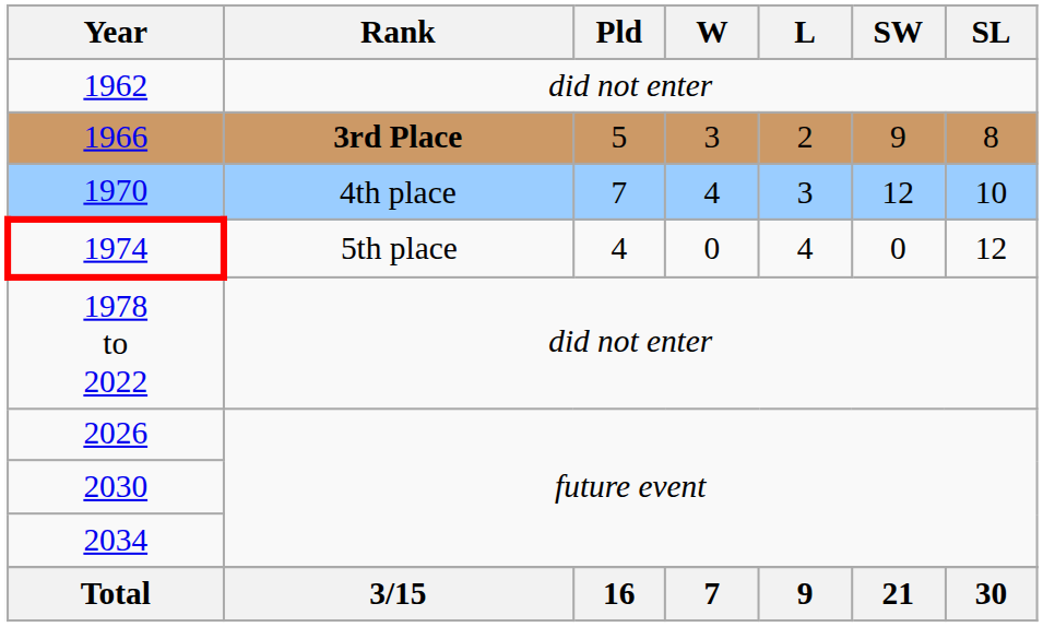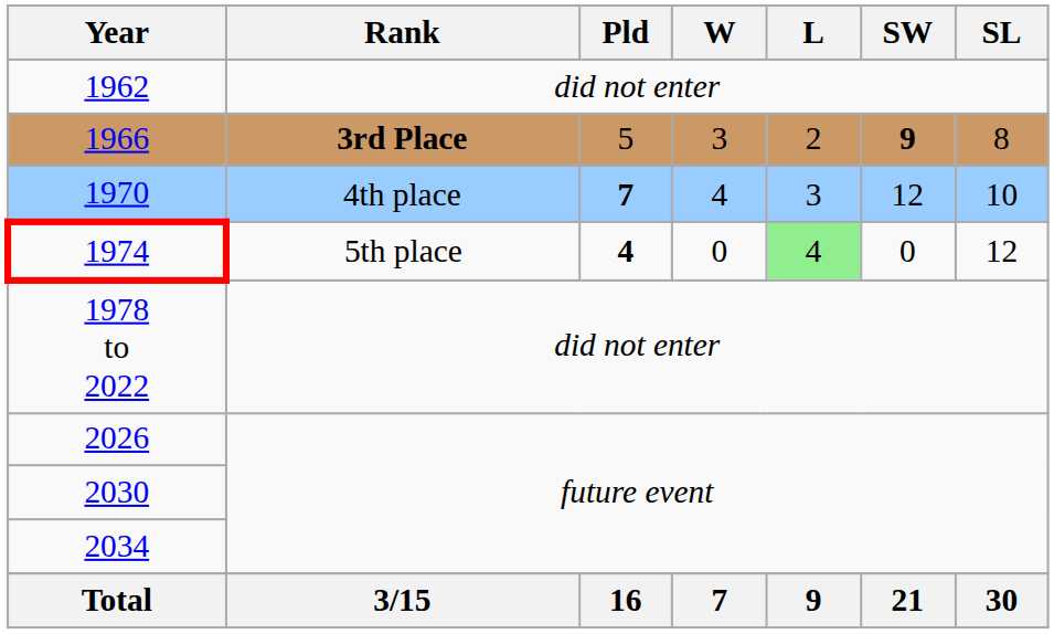1966 | SW: normal -> bold
1970 | Pld: normal -> bold
1974 | Pld: normal -> bold
1974 | L: no background -> lightgreen background
